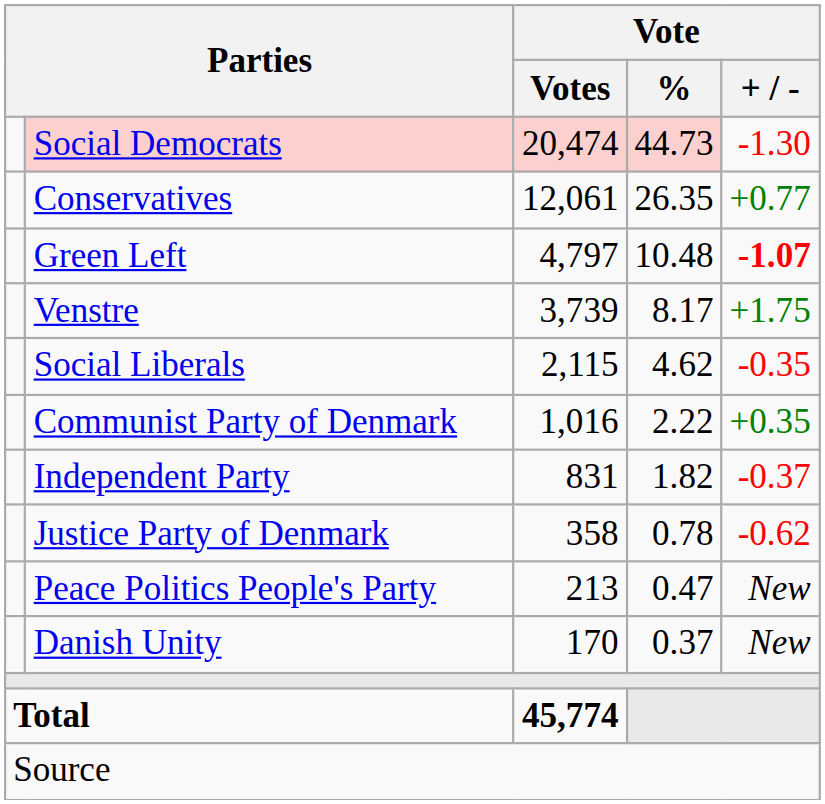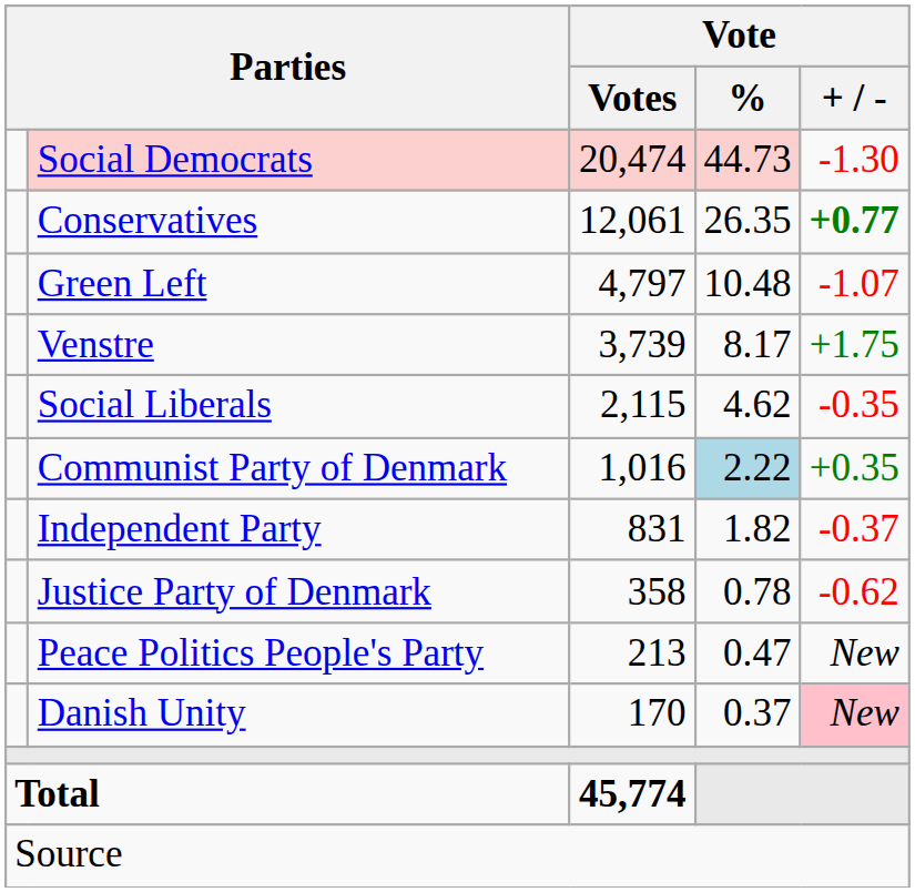Conservatives | Vote / + / -: normal -> bold
Green Left | Vote / + / -: bold -> normal
Communist Party of Denmark | Vote / %: no background -> lightblue background
Danish Unity | Vote / + / -: no background -> pink background
